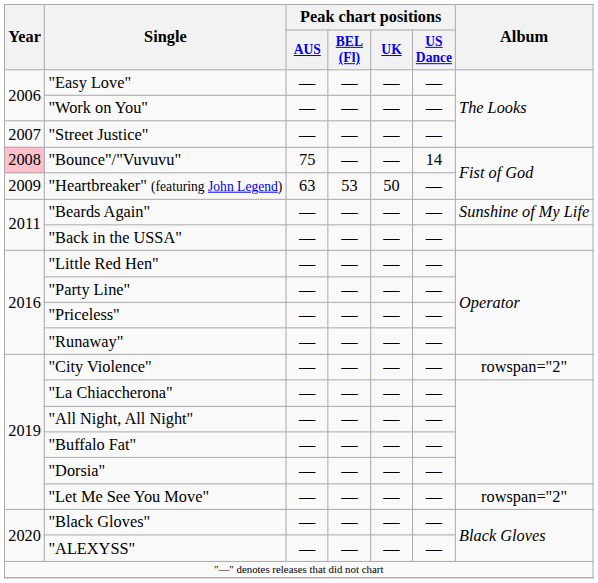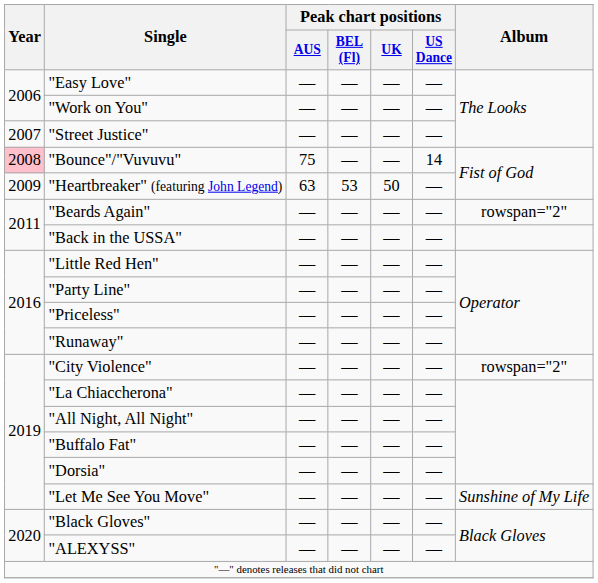"Beards Again" | Album: Sunshine of My Life -> rowspan="2"
"Let Me See You Move" | Album: rowspan="2" -> Sunshine of My Life
